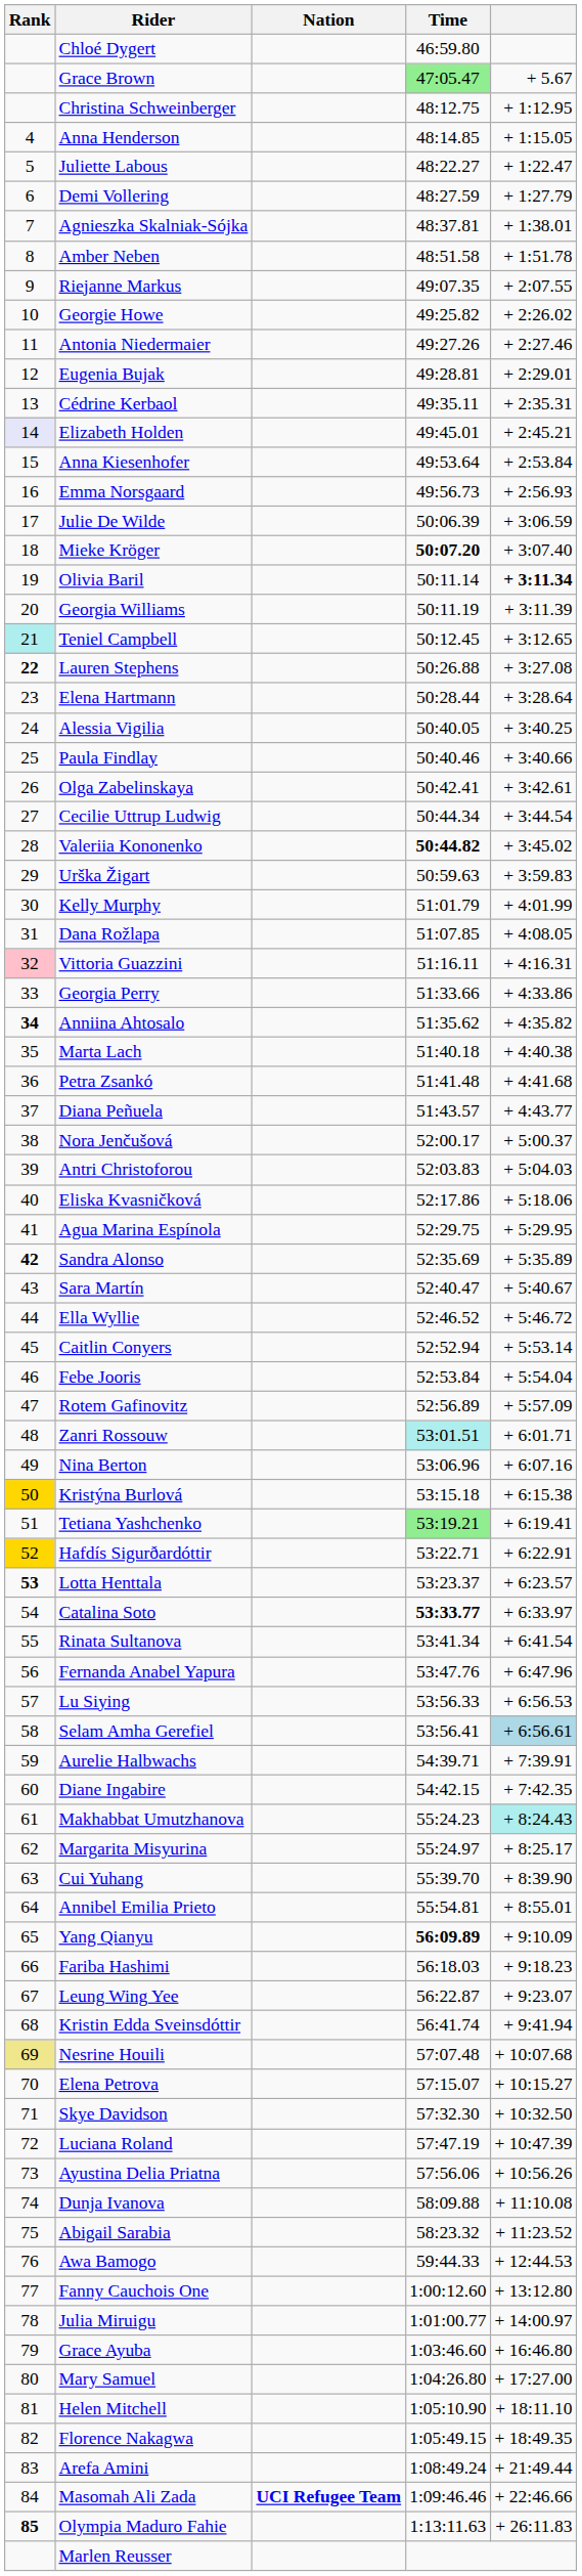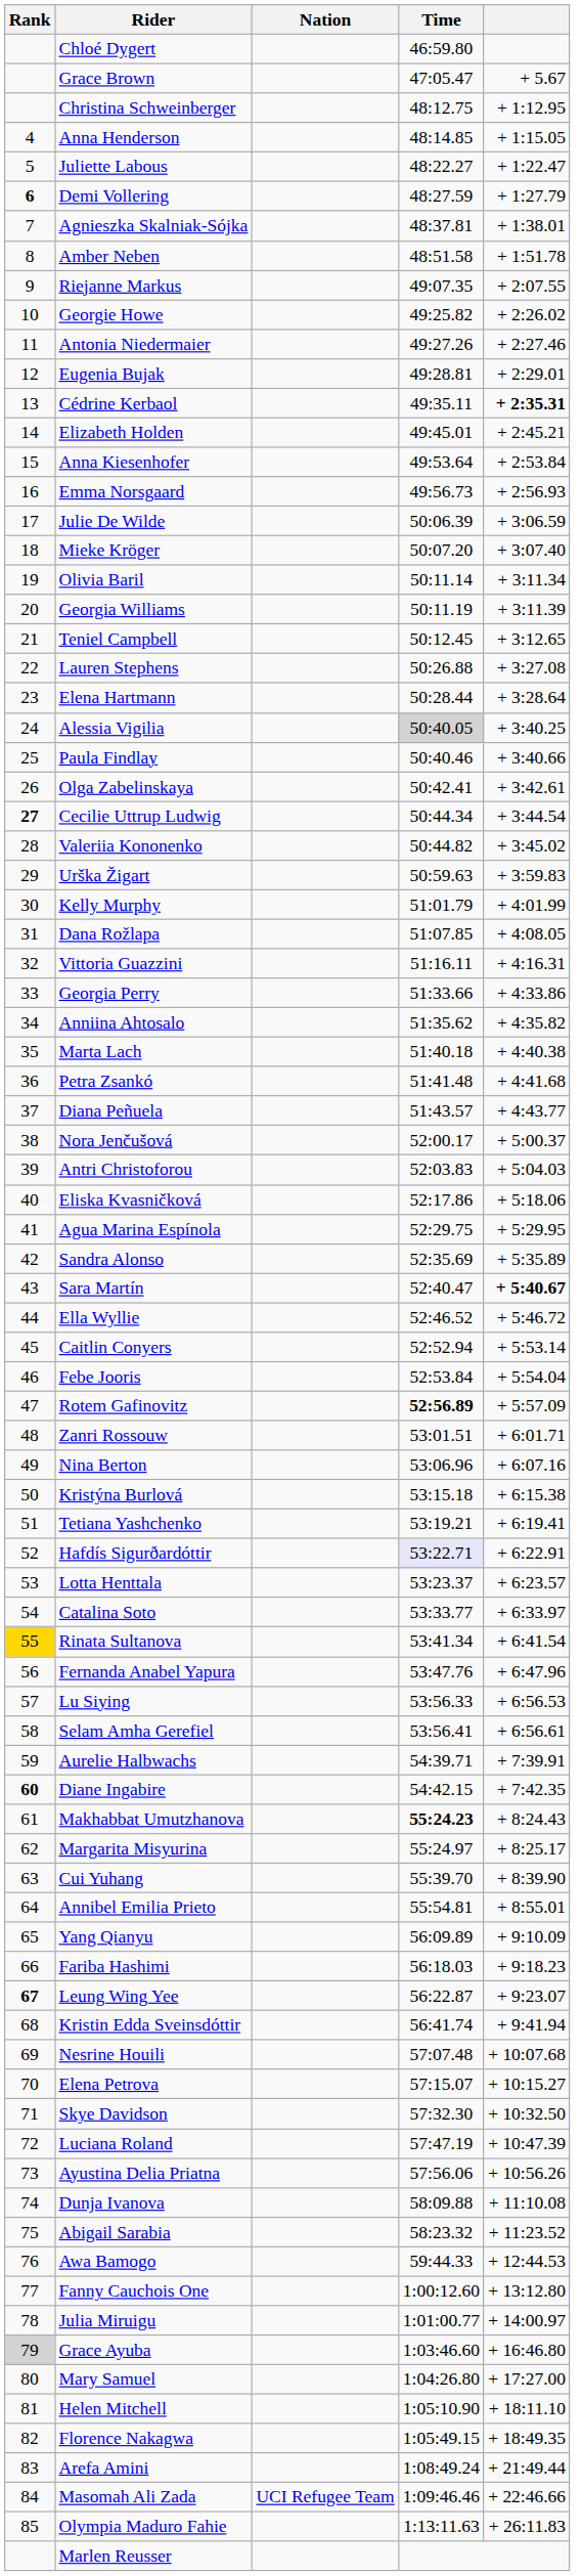Grace Brown | Time: lightgreen background -> no background
Demi Vollering | Rank: normal -> bold
Cédrine Kerbaol | column 5: normal -> bold
Elizabeth Holden | Rank: lavender background -> no background
Mieke Kröger | Time: bold -> normal
Olivia Baril | column 5: bold -> normal
Teniel Campbell | Rank: paleturquoise background -> no background
Lauren Stephens | Rank: bold -> normal
Alessia Vigilia | Time: no background -> lightgrey background
Cecilie Uttrup Ludwig | Rank: normal -> bold
Valeriia Kononenko | Time: bold -> normal
Vittoria Guazzini | Rank: pink background -> no background
Anniina Ahtosalo | Rank: bold -> normal
Sandra Alonso | Rank: bold -> normal
Sara Martín | column 5: normal -> bold
Rotem Gafinovitz | Time: normal -> bold
Zanri Rossouw | Time: paleturquoise background -> no background
Kristýna Burlová | Rank: gold background -> no background
Tetiana Yashchenko | Time: lightgreen background -> no background
Hafdís Sigurðardóttir | Rank: gold background -> no background
Hafdís Sigurðardóttir | Time: no background -> lavender background
Lotta Henttala | Rank: bold -> normal
Catalina Soto | Time: bold -> normal
Rinata Sultanova | Rank: no background -> gold background
Selam Amha Gerefiel | column 5: lightblue background -> no background
Diane Ingabire | Rank: normal -> bold
Makhabbat Umutzhanova | Time: normal -> bold
Makhabbat Umutzhanova | column 5: paleturquoise background -> no background
Yang Qianyu | Time: bold -> normal
Leung Wing Yee | Rank: normal -> bold
Nesrine Houili | Rank: khaki background -> no background
Grace Ayuba | Rank: no background -> lightgrey background
Masomah Ali Zada | Nation: bold -> normal
Olympia Maduro Fahie | Rank: bold -> normal
